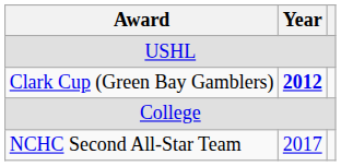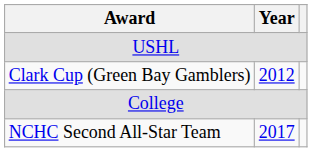Clark Cup (Green Bay Gamblers) | Year: bold -> normal
